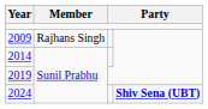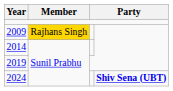2009 | Member: no background -> gold background
